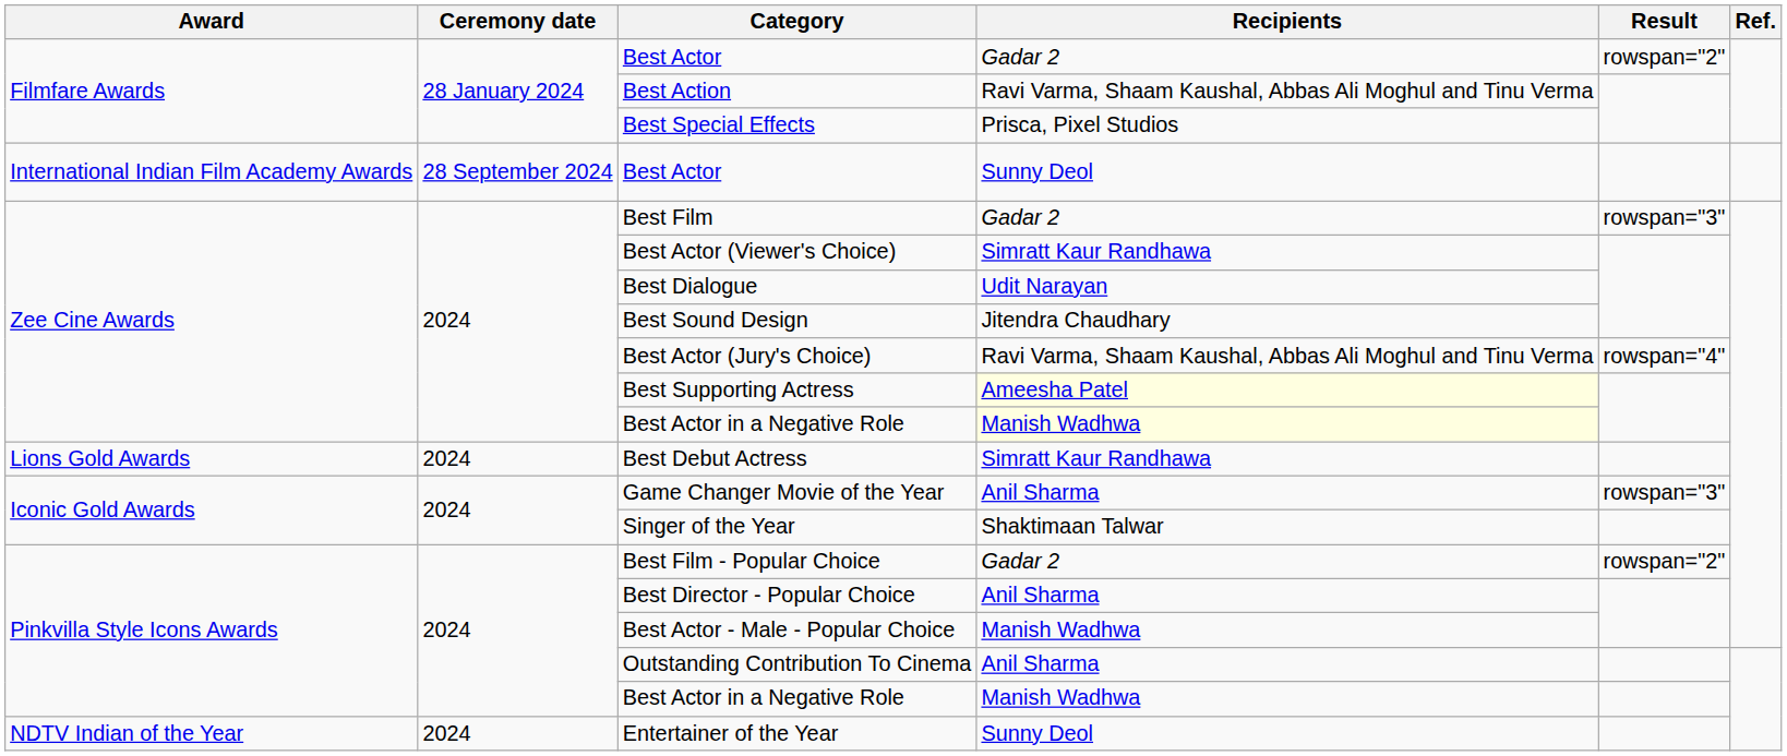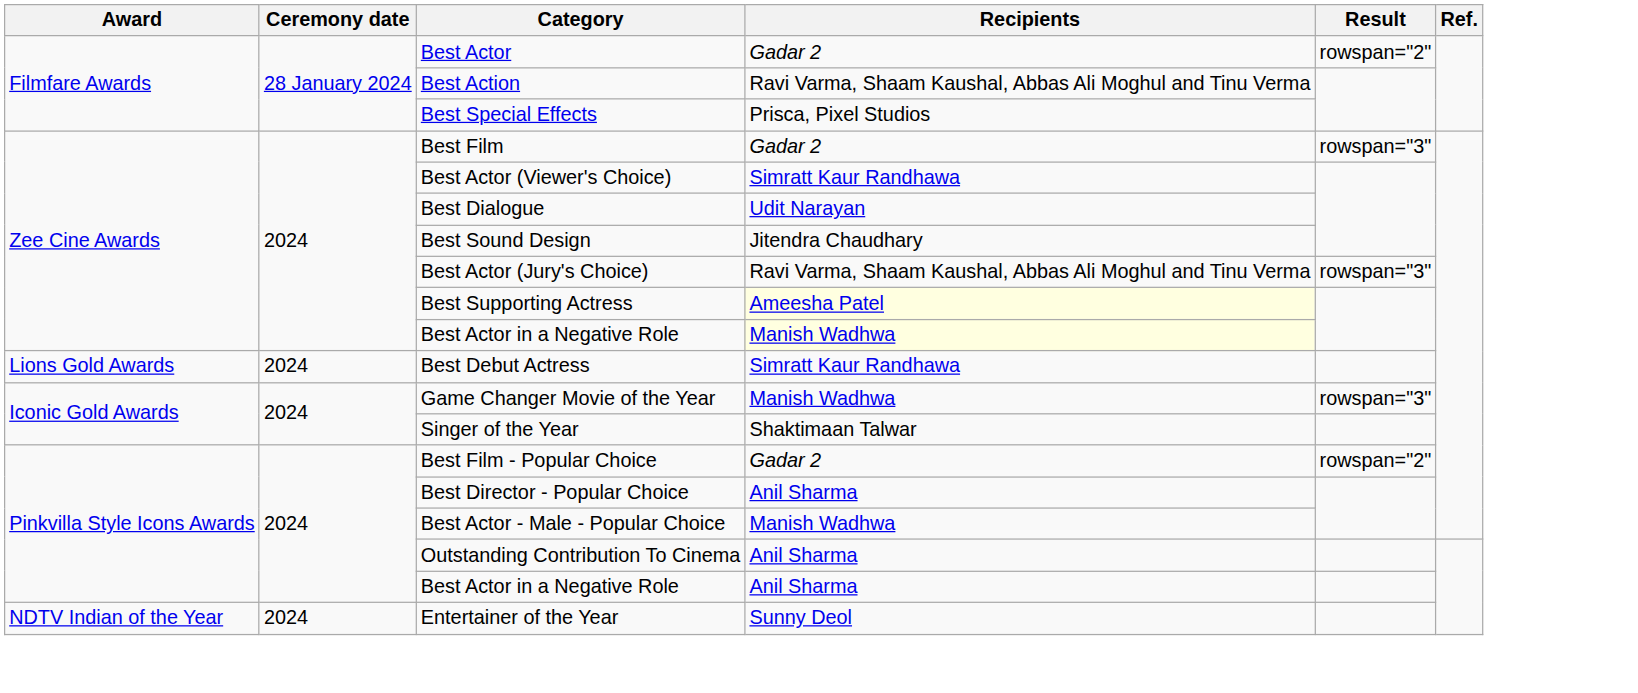- row: International Indian Film Academy Awards | 28 September 2024 | Best Actor | Sunny Deol
Best Actor (Jury's Choice) | Result: rowspan="4" -> rowspan="3"
Game Changer Movie of the Year | Recipients: Anil Sharma -> Manish Wadhwa
Pinkvilla Style Icons Awards / Best Actor in a Negative Role | Recipients: Manish Wadhwa -> Anil Sharma
